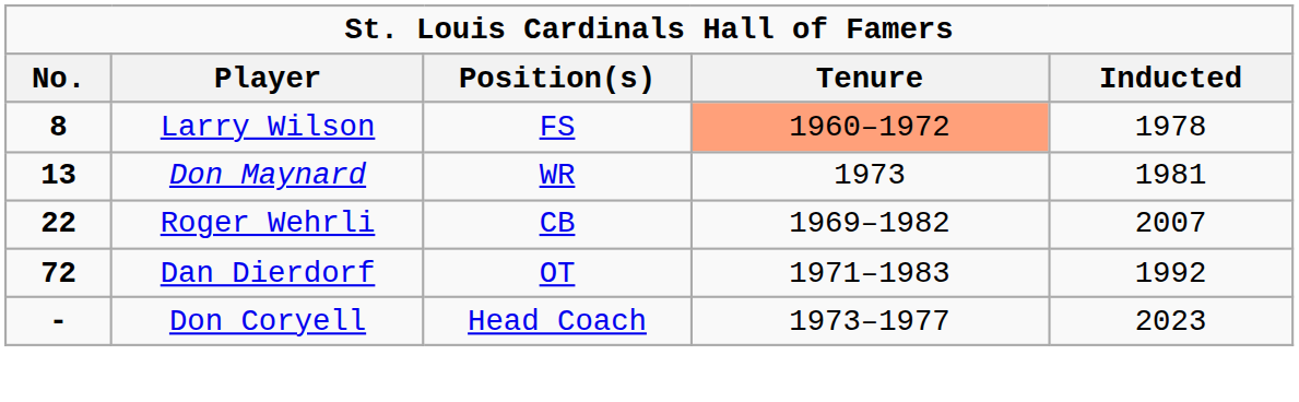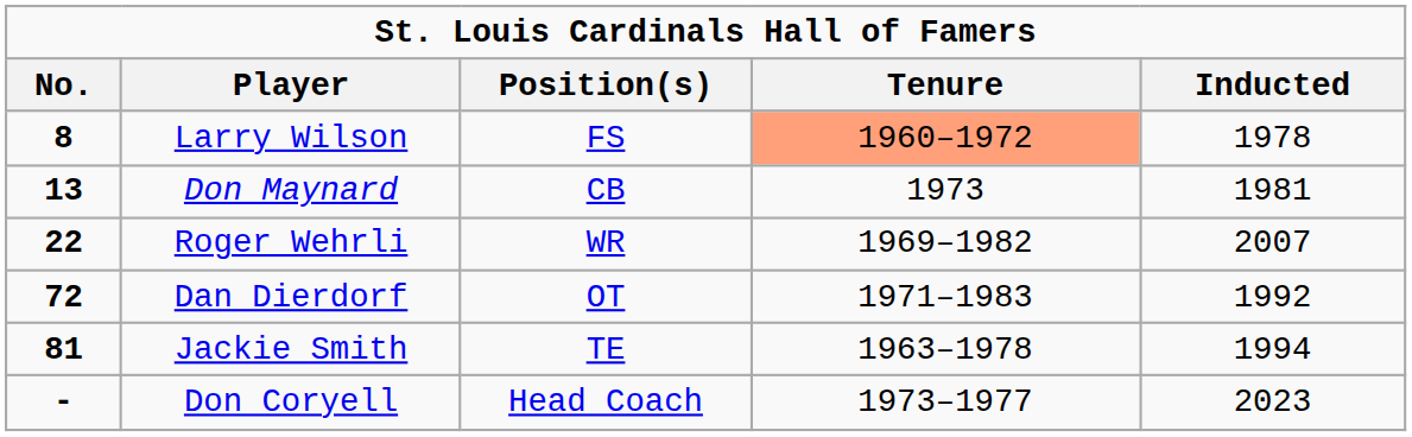Don Maynard | Position(s): WR -> CB
Roger Wehrli | Position(s): CB -> WR
+ row: 81 | Jackie Smith | TE | 1963–1978 | 1994
